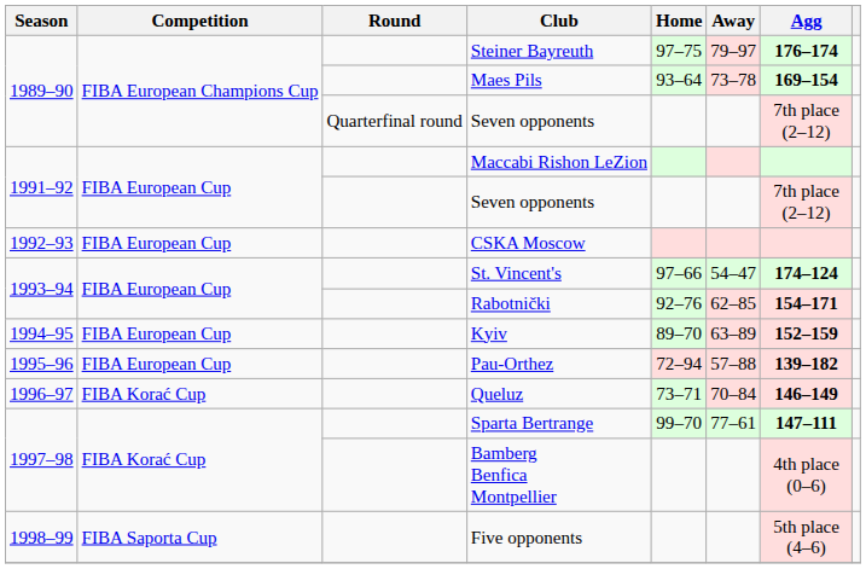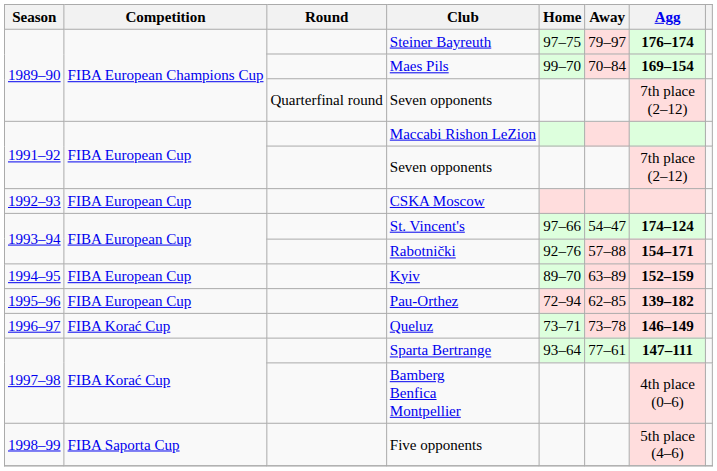Maes Pils | Home: 93–64 -> 99–70
Maes Pils | Away: 73–78 -> 70–84
Rabotnički | Away: 62–85 -> 57–88
Pau-Orthez | Away: 57–88 -> 62–85
Queluz | Away: 70–84 -> 73–78
Sparta Bertrange | Home: 99–70 -> 93–64
